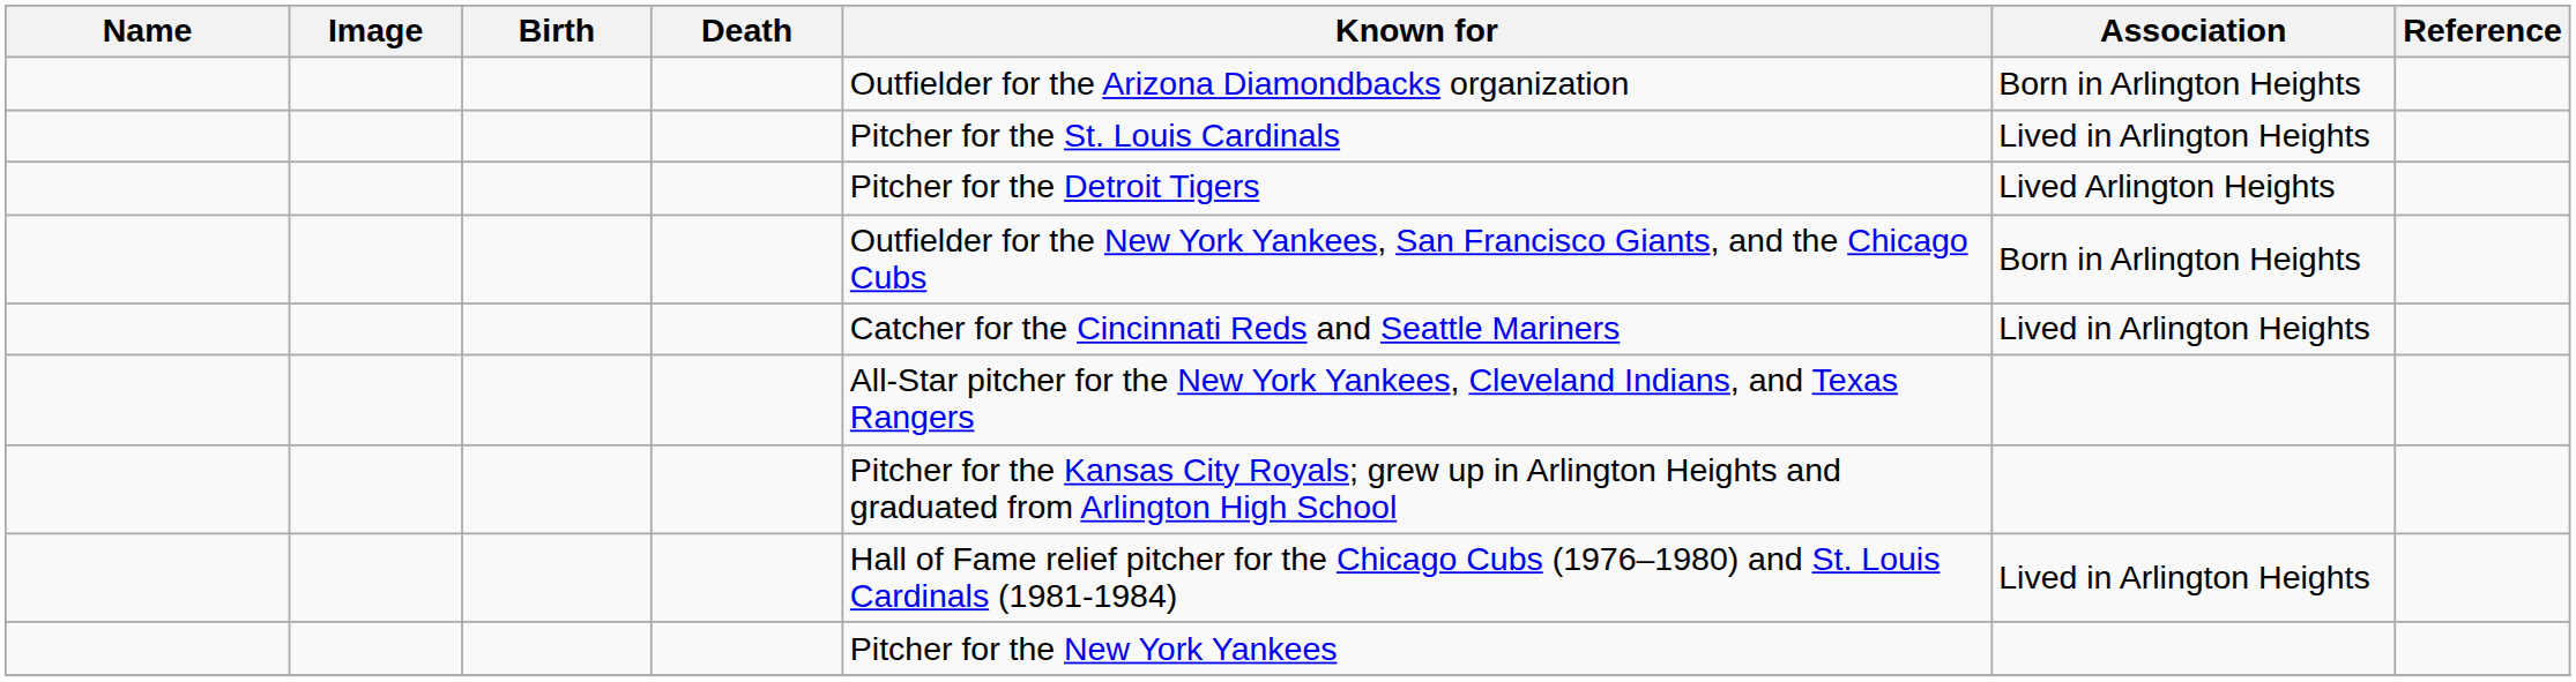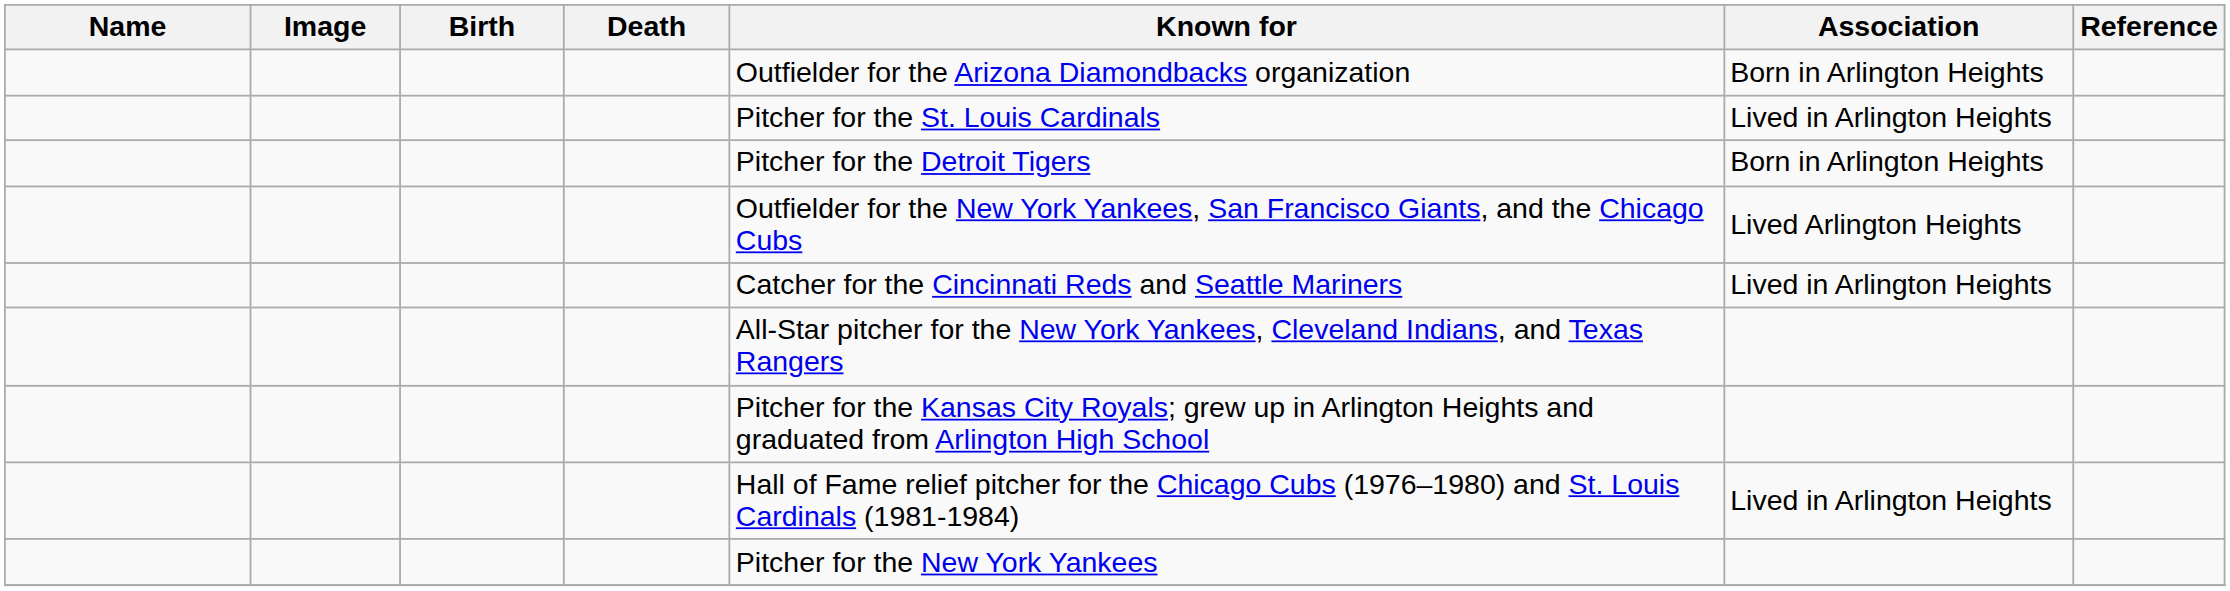row 4 | Association: Lived Arlington Heights -> Born in Arlington Heights
row 5 | Association: Born in Arlington Heights -> Lived Arlington Heights
